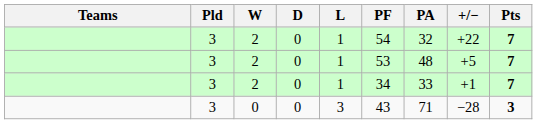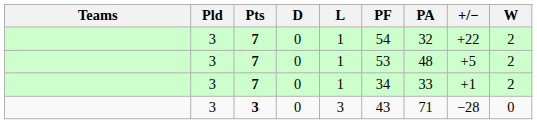columns swapped: W <-> Pts
